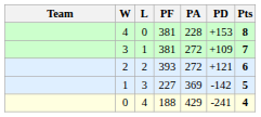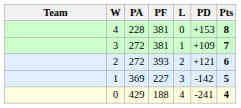columns swapped: L <-> PA
